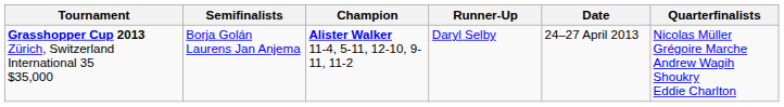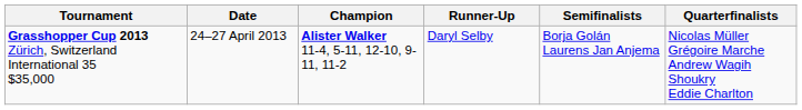columns swapped: Date <-> Semifinalists
